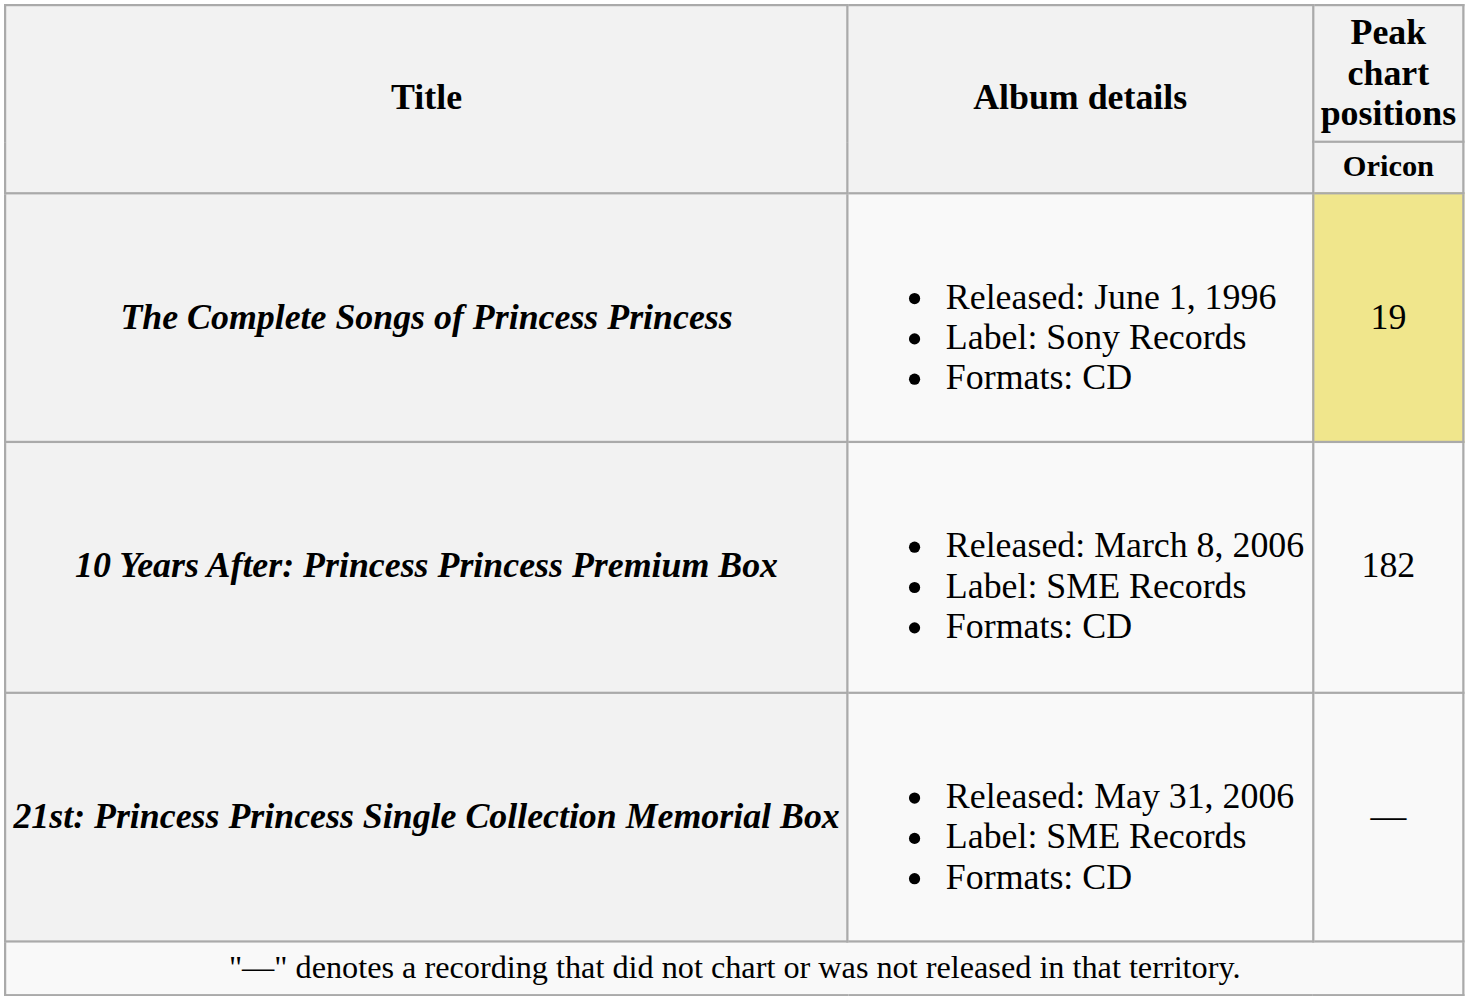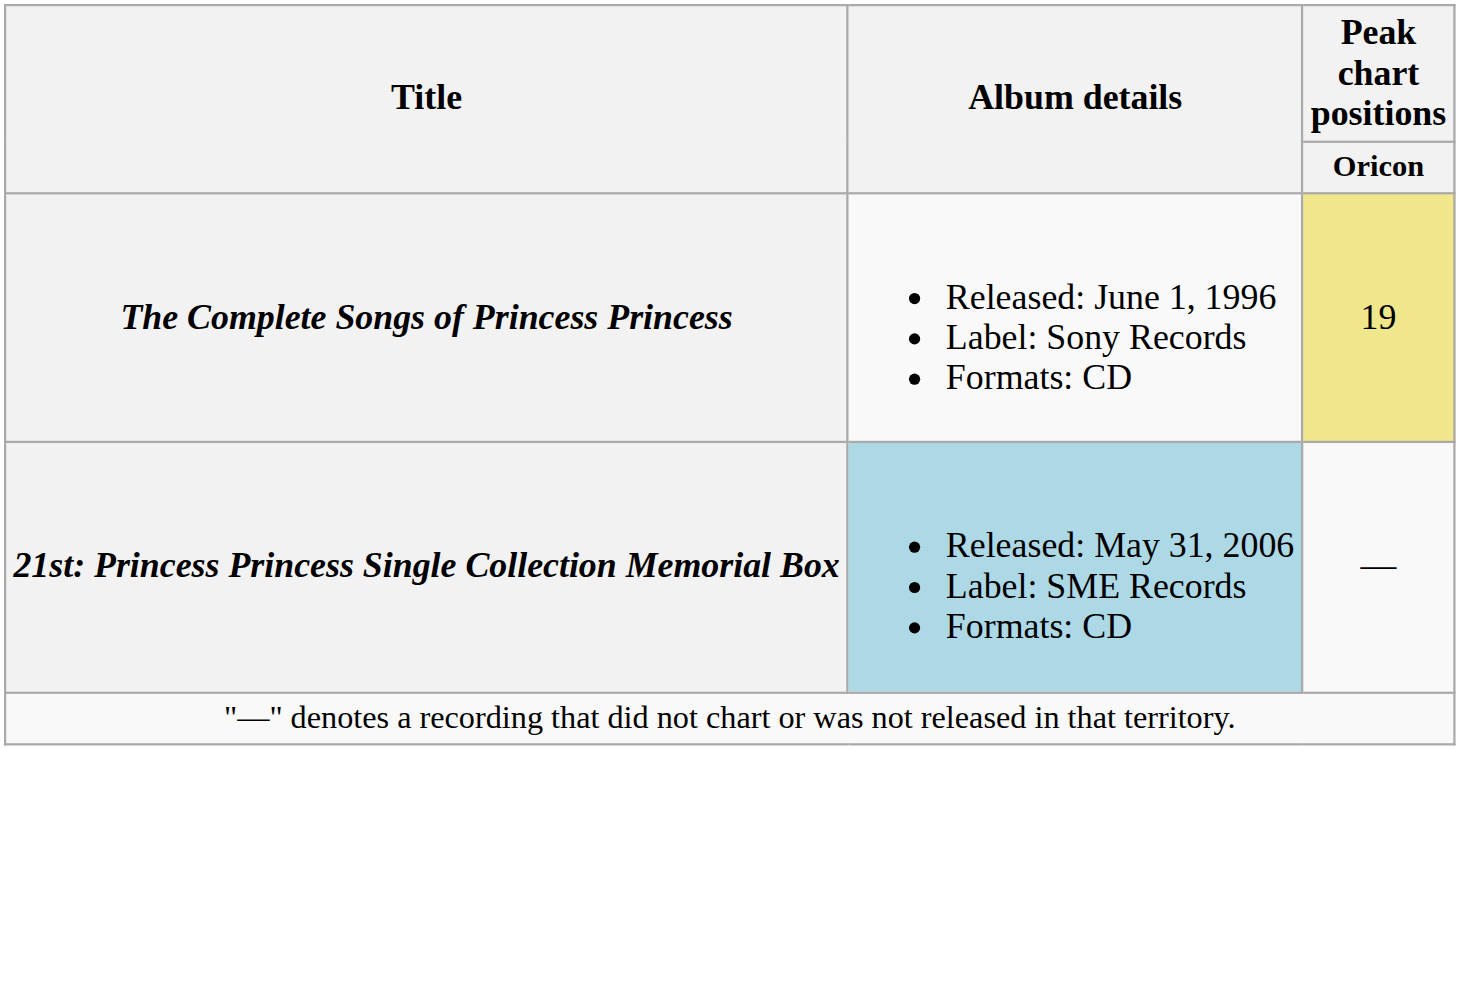- row: 10 Years After: Princess Princess Premium Box | Released: March 8, 2006 Label: SME Records Formats: CD | 182
21st: Princess Princess Single Collection Memorial Box | Album details: no background -> lightblue background
